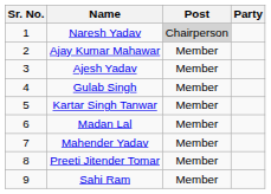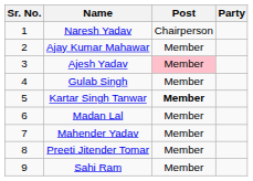Naresh Yadav | Post: lightgrey background -> no background
Ajesh Yadav | Post: no background -> pink background
Kartar Singh Tanwar | Post: normal -> bold
